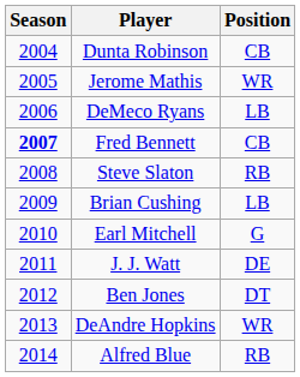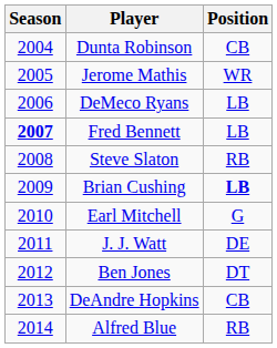Fred Bennett | Position: CB -> LB
Brian Cushing | Position: normal -> bold
DeAndre Hopkins | Position: WR -> CB
